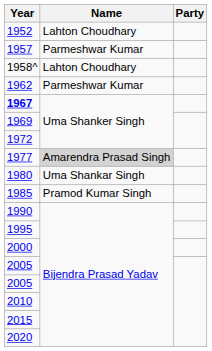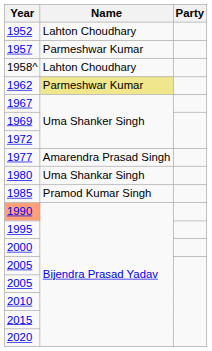1962 | Name: no background -> khaki background
1967 | Year: bold -> normal
1977 | Name: lightgrey background -> no background
1990 | Year: no background -> lightsalmon background
